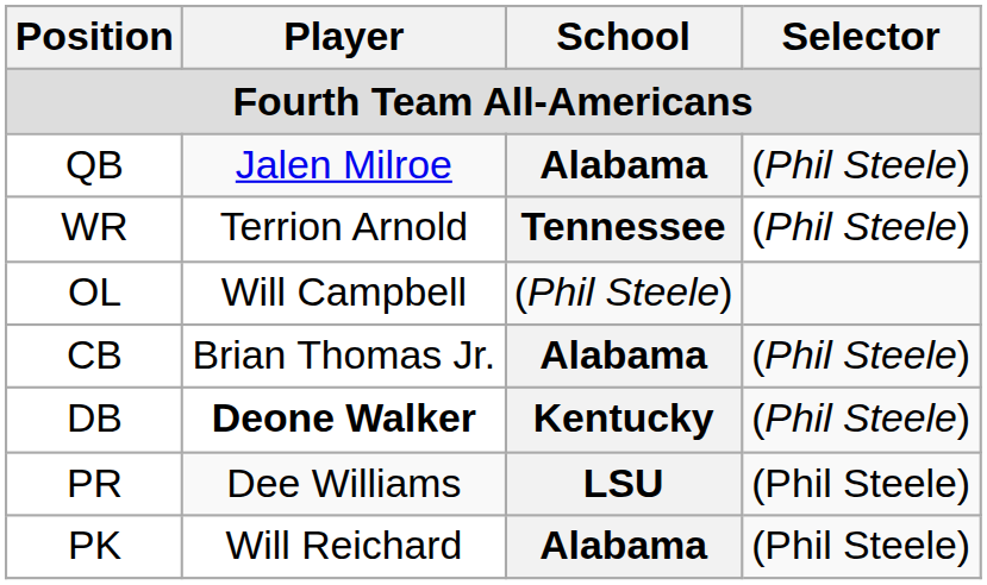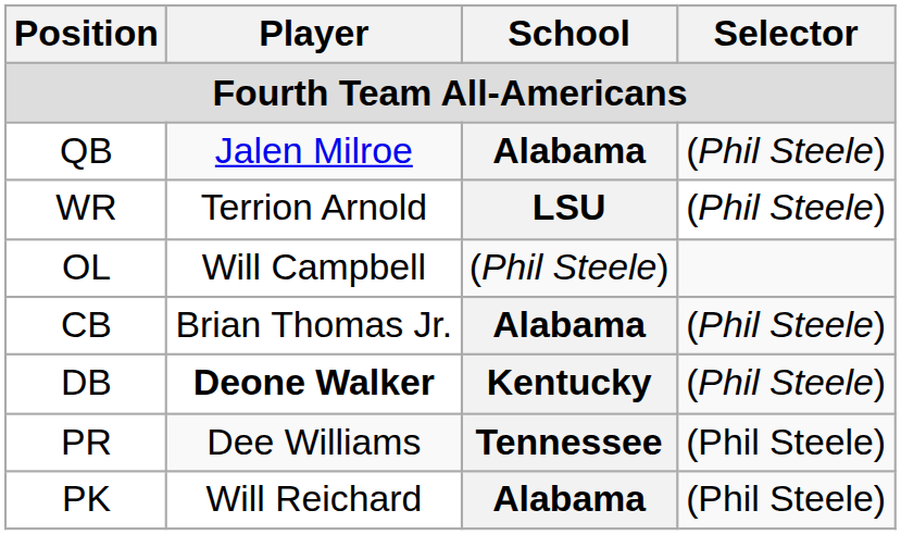WR | School: Tennessee -> LSU
PR | School: LSU -> Tennessee
